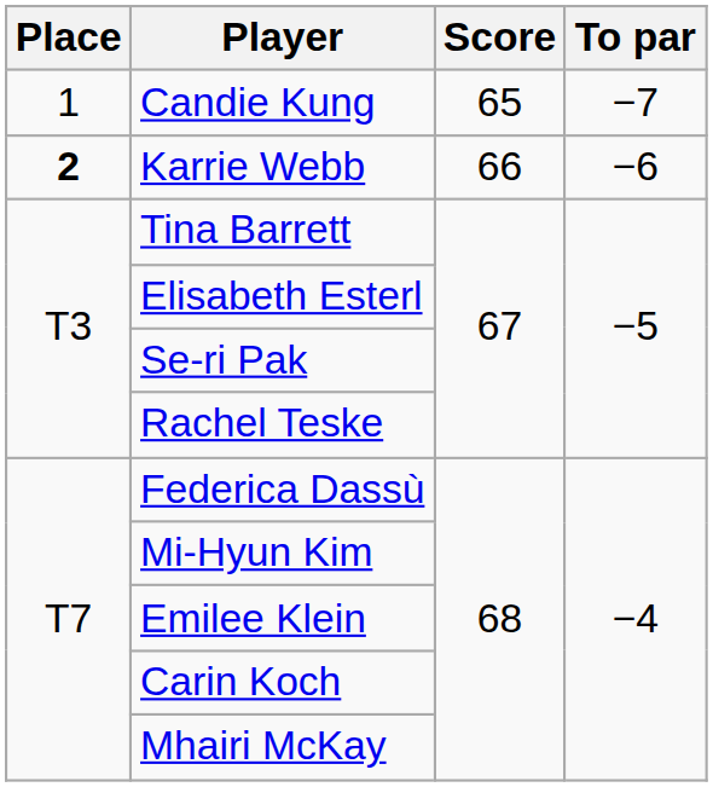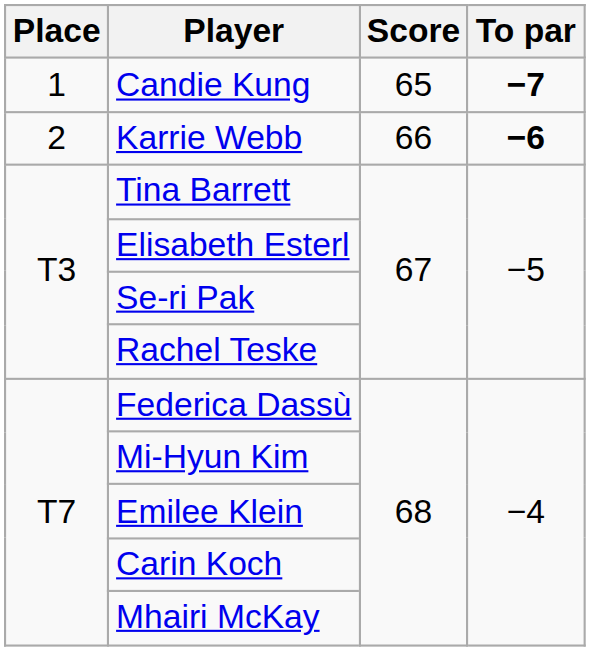Candie Kung | To par: normal -> bold
Karrie Webb | Place: bold -> normal
Karrie Webb | To par: normal -> bold
